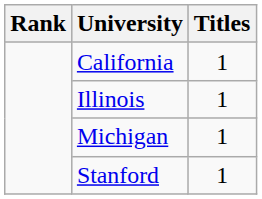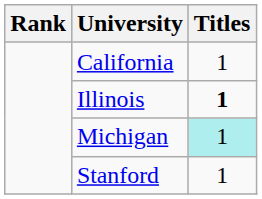Illinois | Titles: normal -> bold
Michigan | Titles: no background -> paleturquoise background
